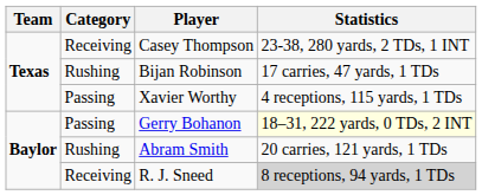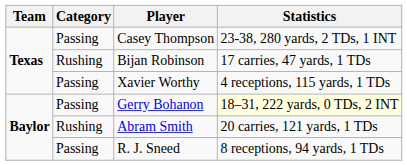Casey Thompson | Category: Receiving -> Passing
R. J. Sneed | Category: Receiving -> Passing
R. J. Sneed | Statistics: lightgrey background -> no background
